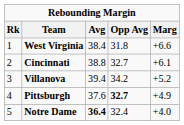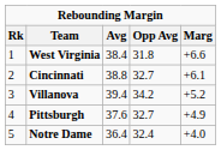Pittsburgh | Opp Avg: bold -> normal
Notre Dame | Avg: bold -> normal
